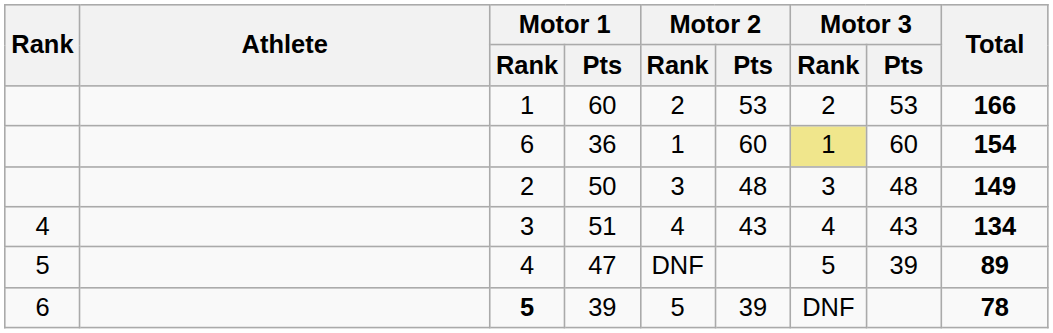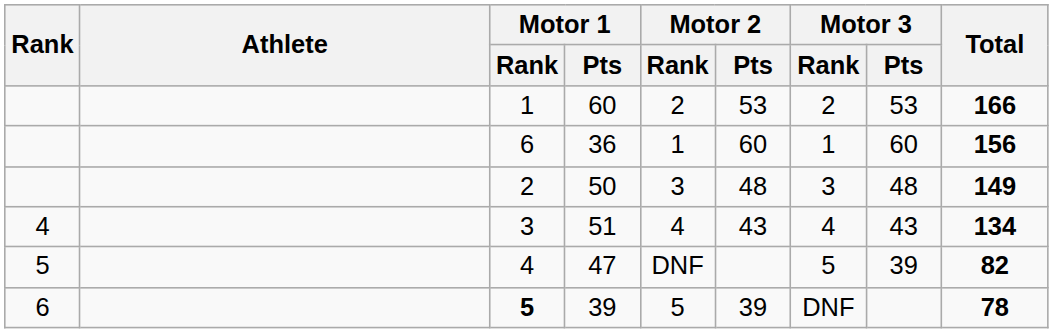row 4 | Motor 3 / Rank: khaki background -> no background
row 4 | Total: 154 -> 156
row 7 | Total: 89 -> 82
